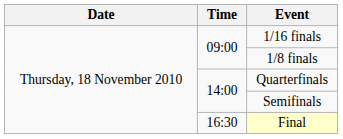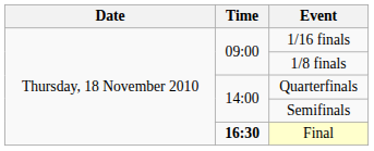Final | Time: normal -> bold
